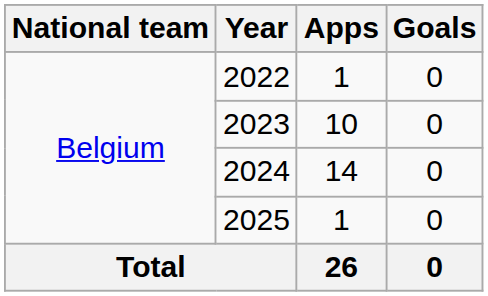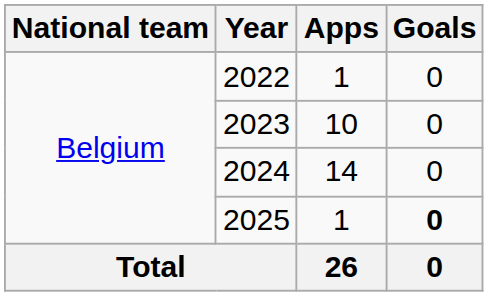2025 | Goals: normal -> bold
